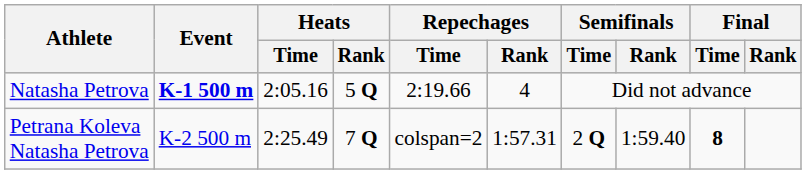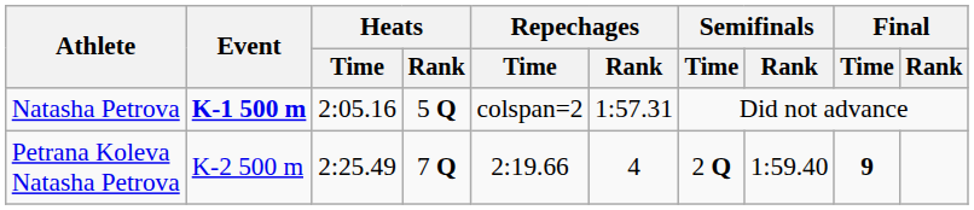Natasha Petrova | Repechages / Time: 2:19.66 -> colspan=2
Natasha Petrova | Repechages / Rank: 4 -> 1:57.31
Petrana Koleva Natasha Petrova | Repechages / Time: colspan=2 -> 2:19.66
Petrana Koleva Natasha Petrova | Repechages / Rank: 1:57.31 -> 4
Petrana Koleva Natasha Petrova | Final / Time: 8 -> 9
